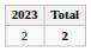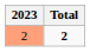row 2 | 2023: no background -> lightsalmon background
